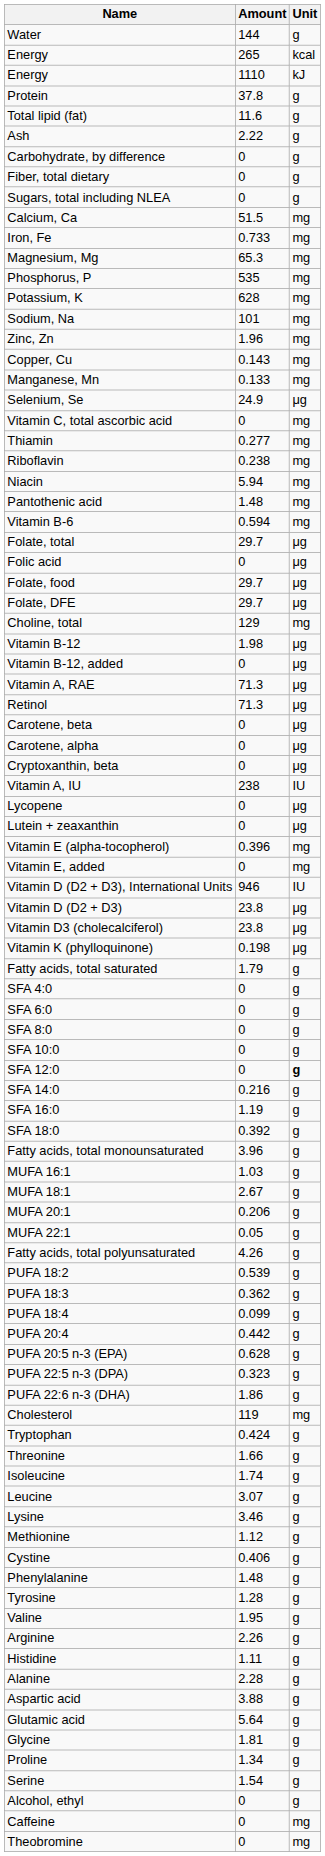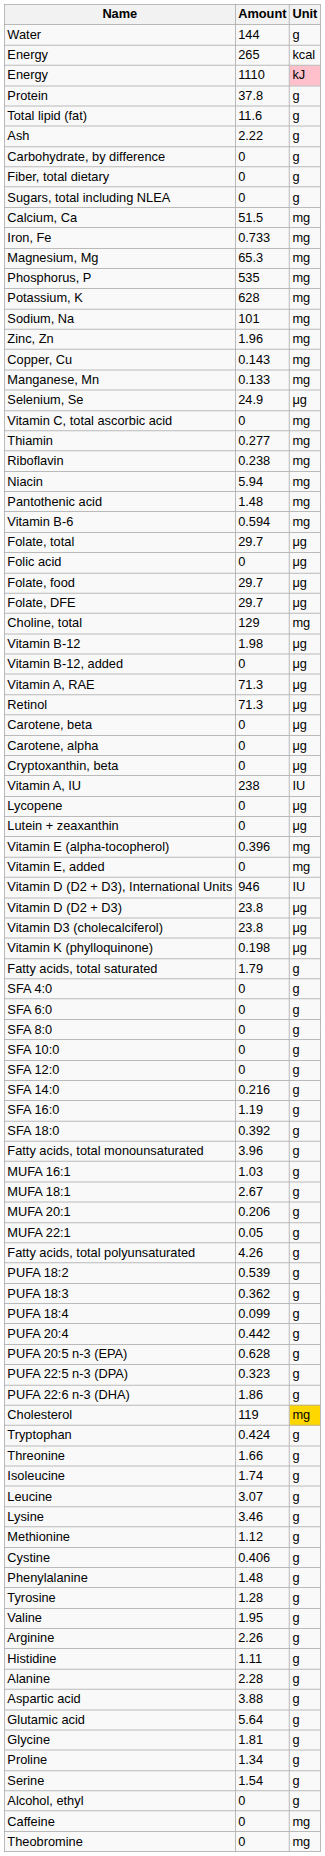Energy / 1110 | Unit: no background -> pink background
SFA 12:0 | Unit: bold -> normal
Cholesterol | Unit: no background -> gold background
